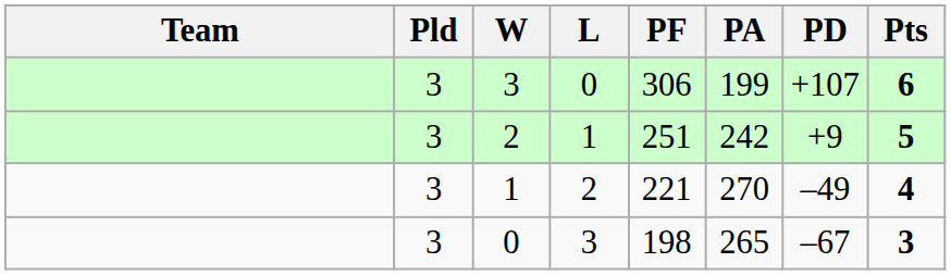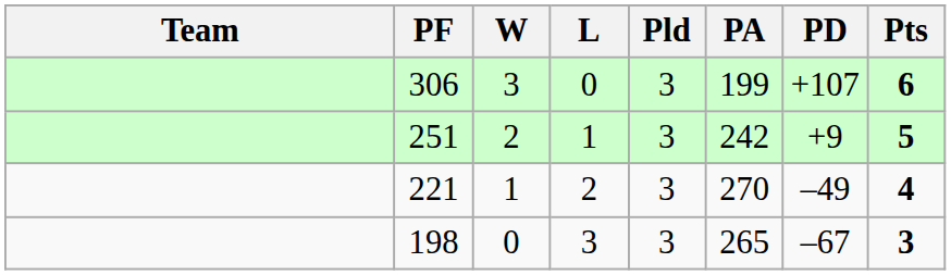columns swapped: Pld <-> PF
